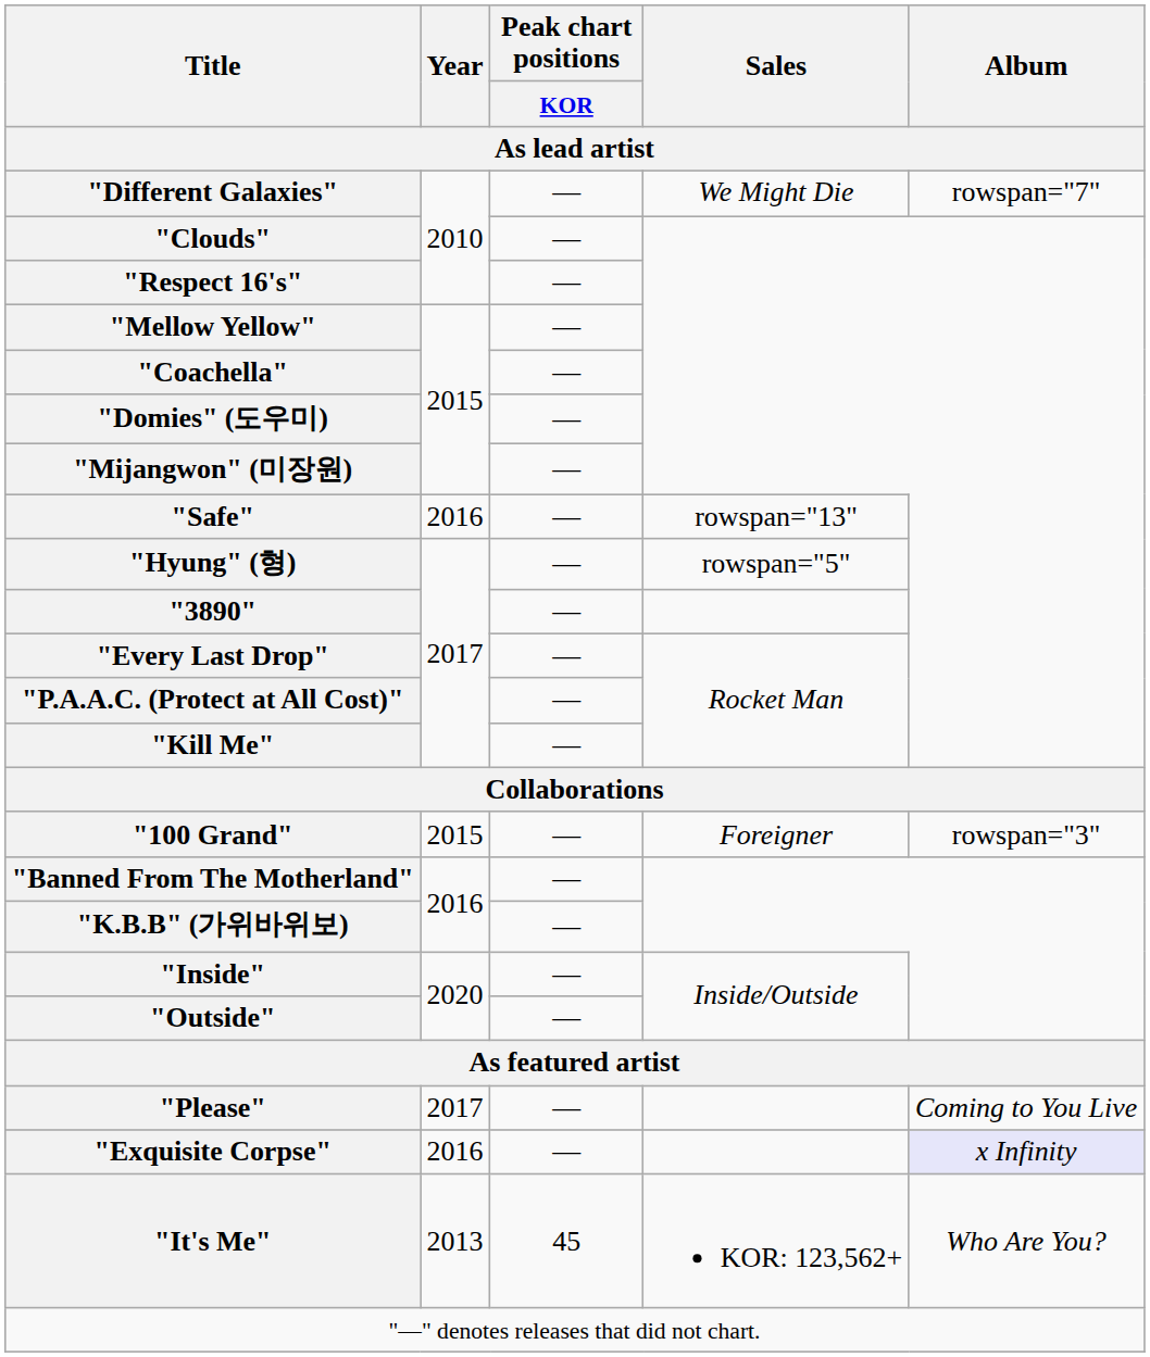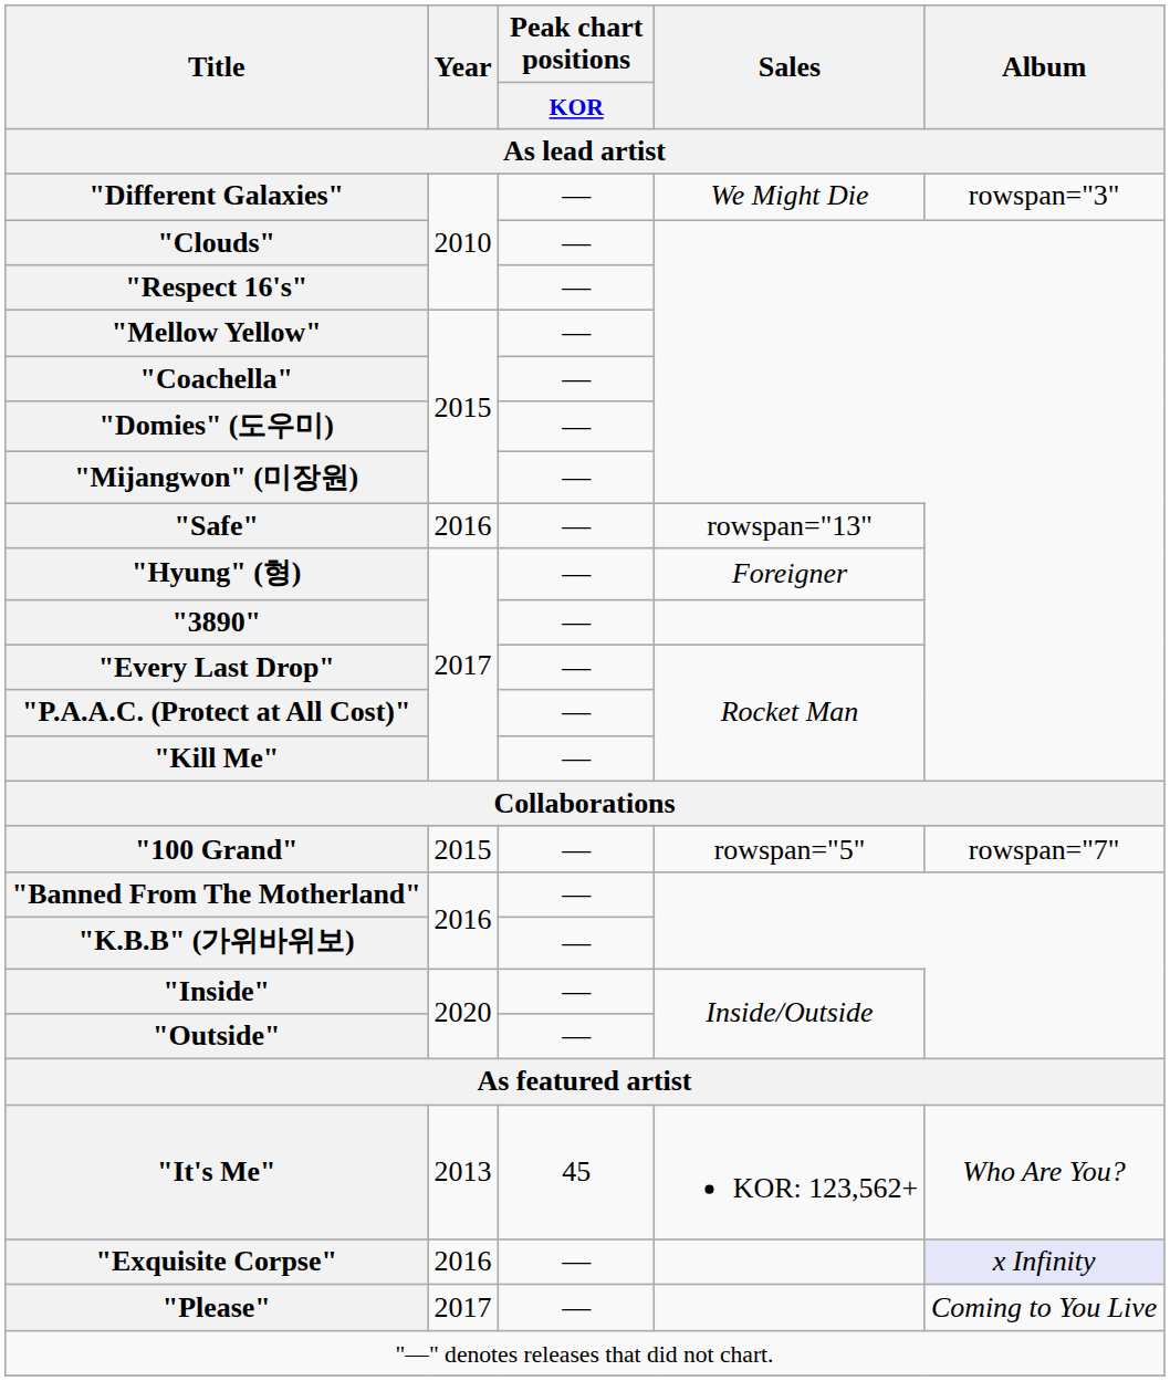"Different Galaxies" | Album: rowspan="7" -> rowspan="3"
"Hyung" (형) | Sales: rowspan="5" -> Foreigner
"100 Grand" | Sales: Foreigner -> rowspan="5"
"100 Grand" | Album: rowspan="3" -> rowspan="7"
rows swapped: "It's Me" <-> "Please"
